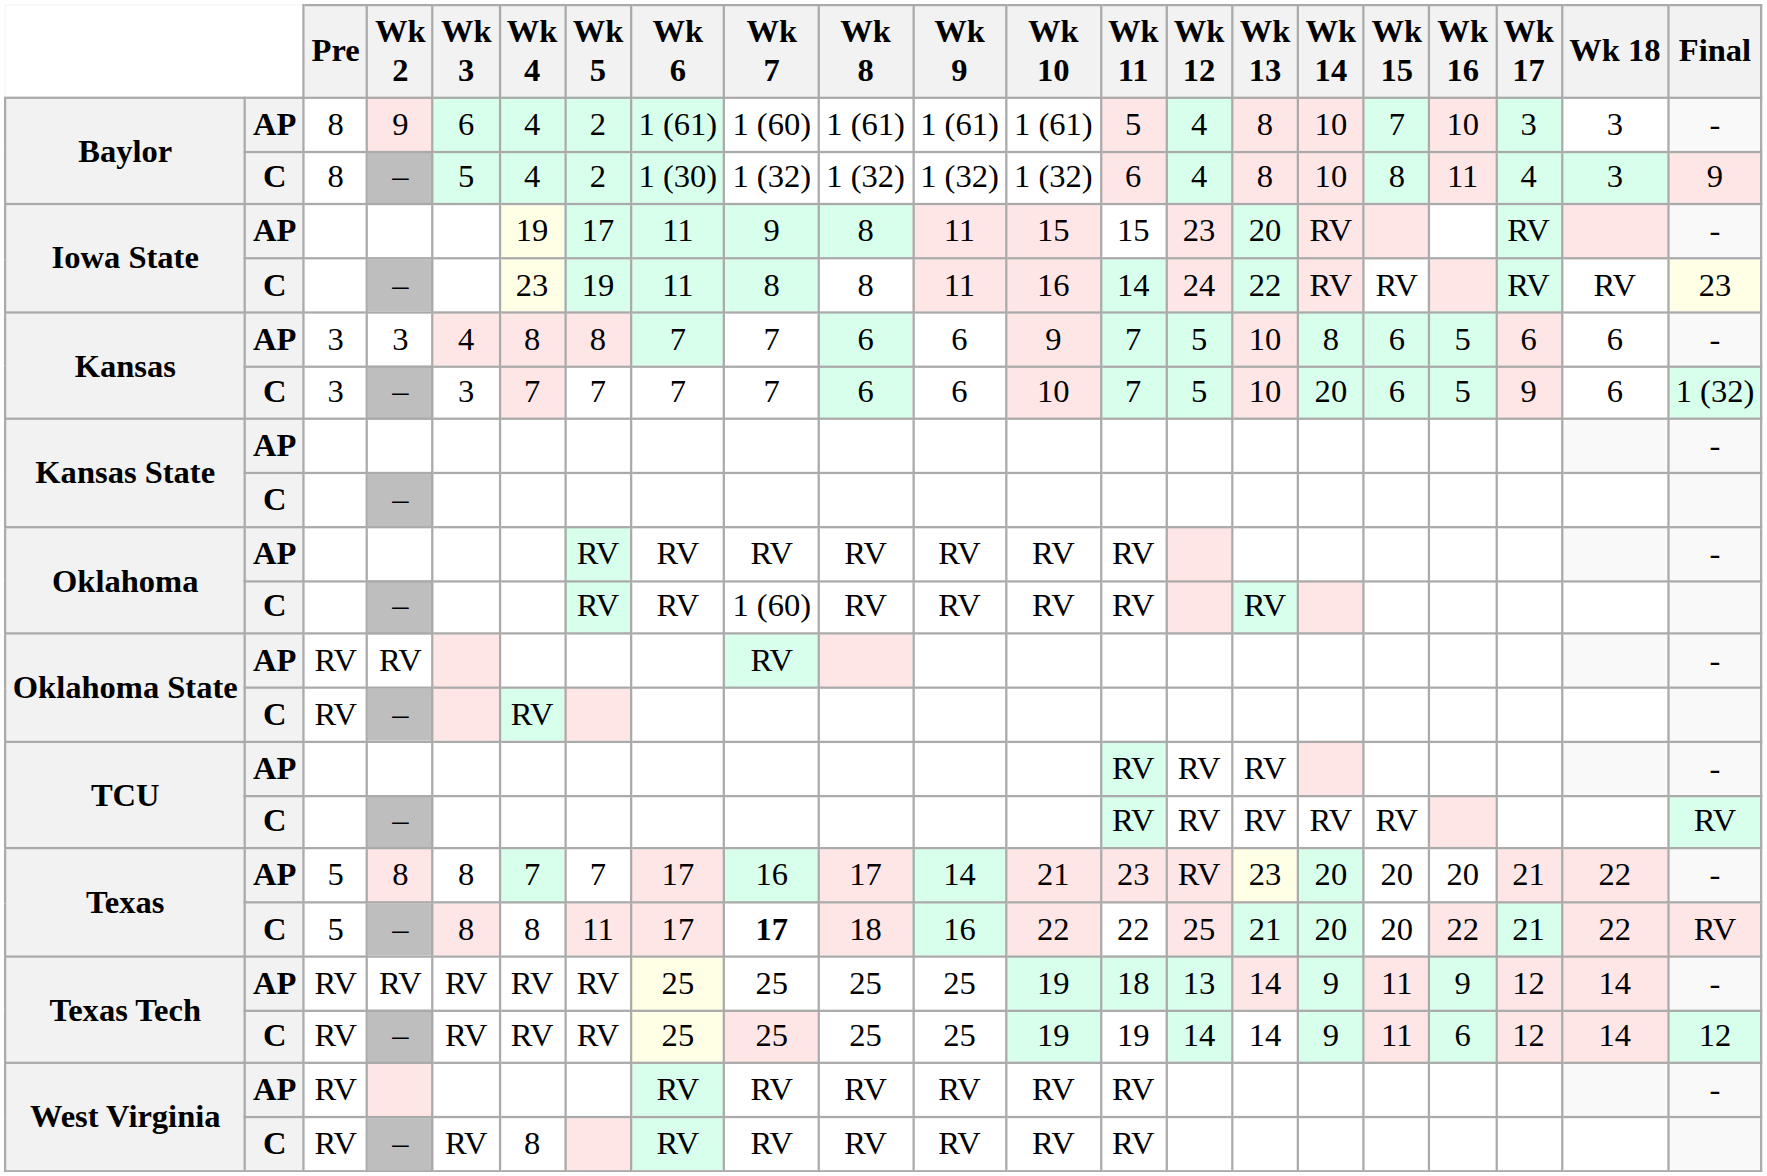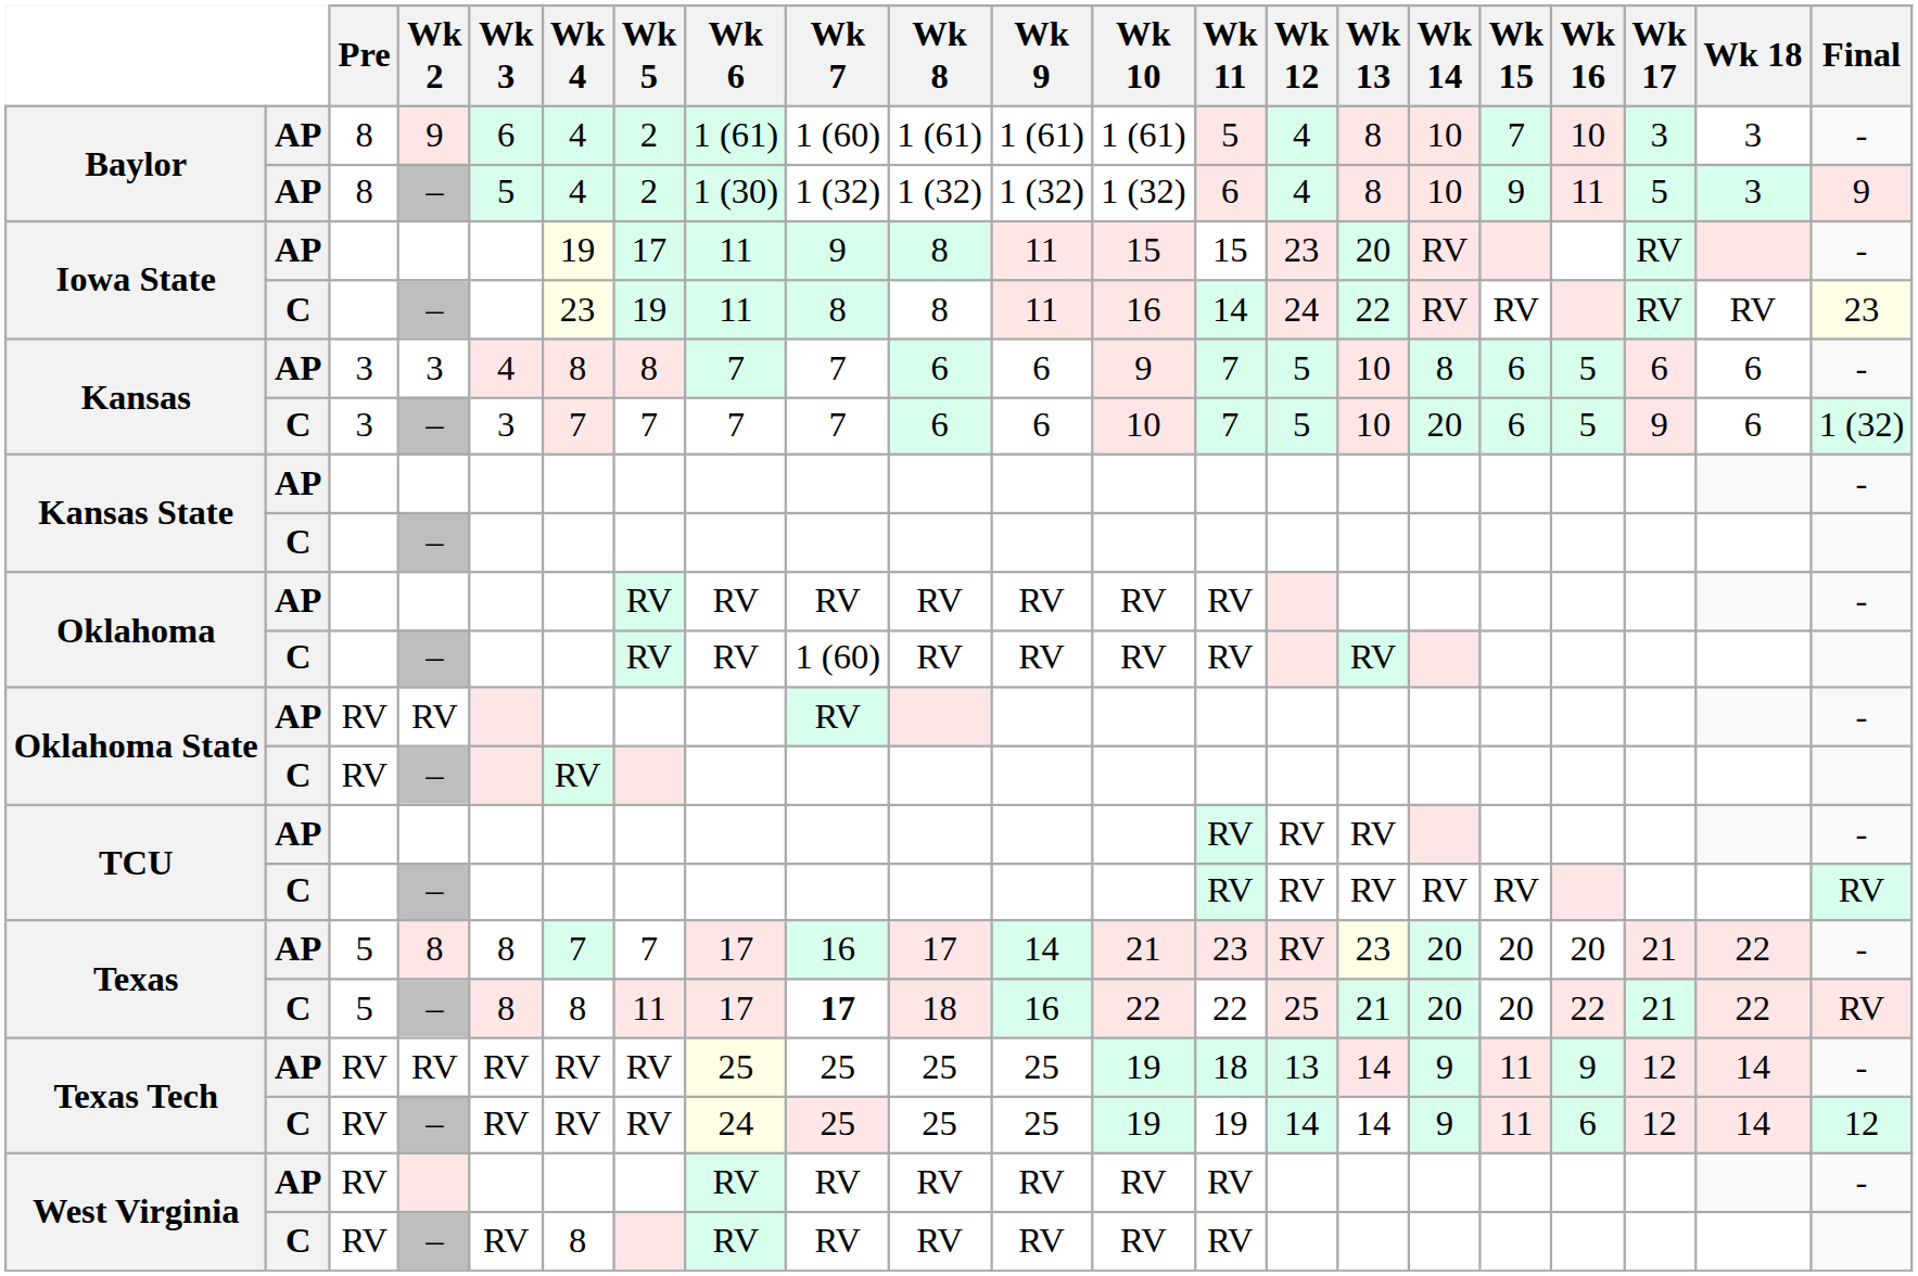Baylor / – | column 2: C -> AP
Baylor / – | Wk 15: 8 -> 9
Baylor / – | Wk 17: 4 -> 5
Texas Tech / – | Wk 6: 25 -> 24
